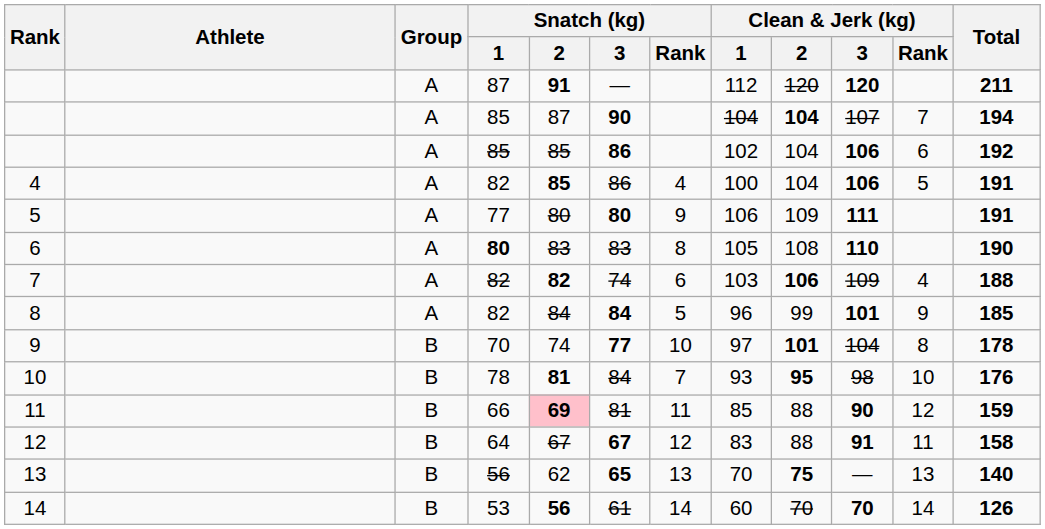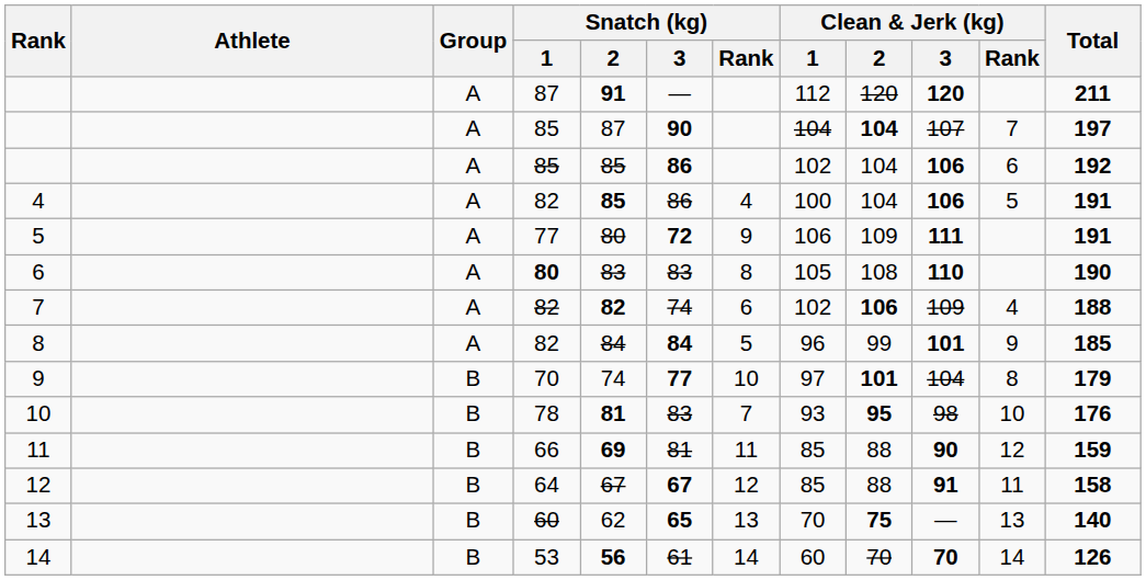row 4 | Total: 194 -> 197
row 7 | Snatch (kg) / 3: 80 -> 72
row 9 | Clean & Jerk (kg) / 1: 103 -> 102
row 11 | Total: 178 -> 179
row 12 | Snatch (kg) / 3: 84 -> 83
row 13 | Snatch (kg) / 2: pink background -> no background
row 14 | Clean & Jerk (kg) / 1: 83 -> 85
row 15 | Snatch (kg) / 1: 56 -> 60
